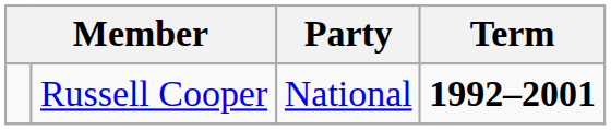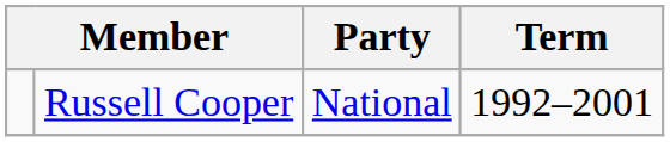Russell Cooper | Term: bold -> normal
